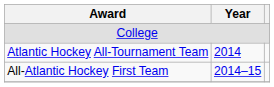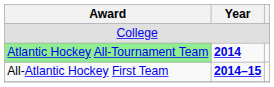Atlantic Hockey All-Tournament Team | Award: no background -> lightgreen background
Atlantic Hockey All-Tournament Team | Year: normal -> bold
All-Atlantic Hockey First Team | Year: normal -> bold
